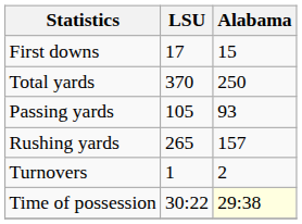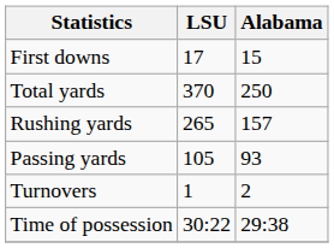rows swapped: Rushing yards <-> Passing yards
Time of possession | Alabama: lightyellow background -> no background
